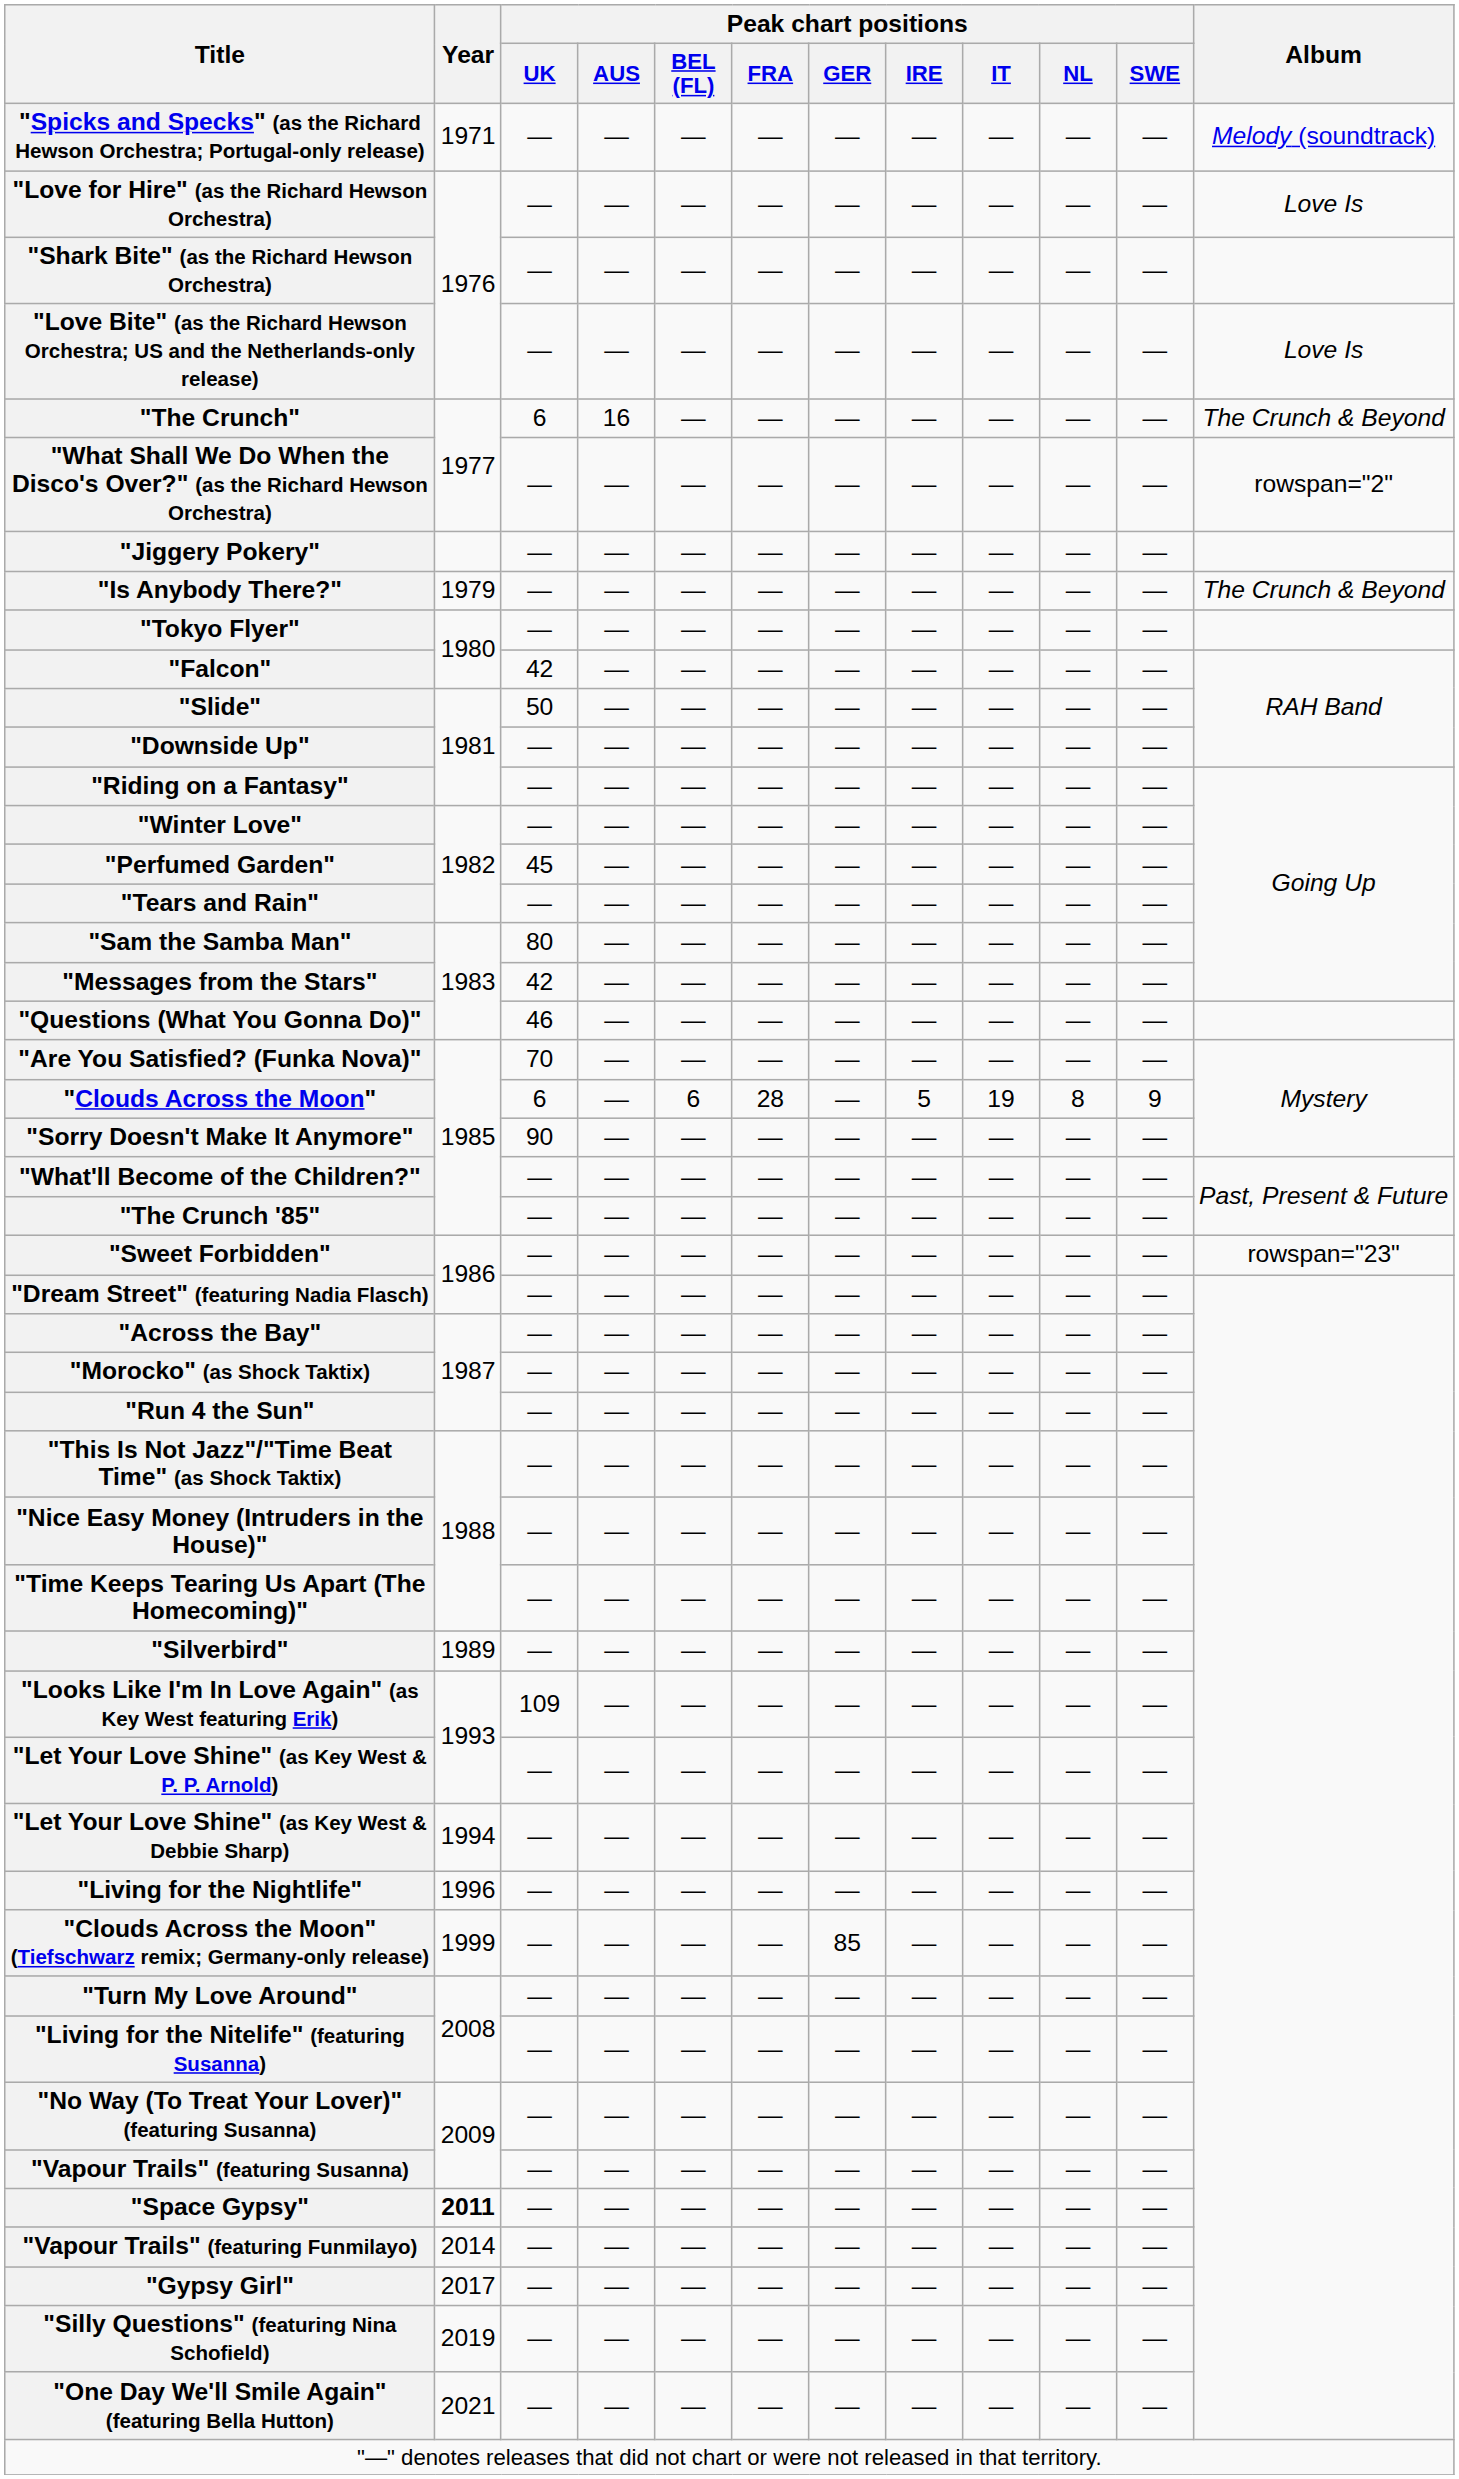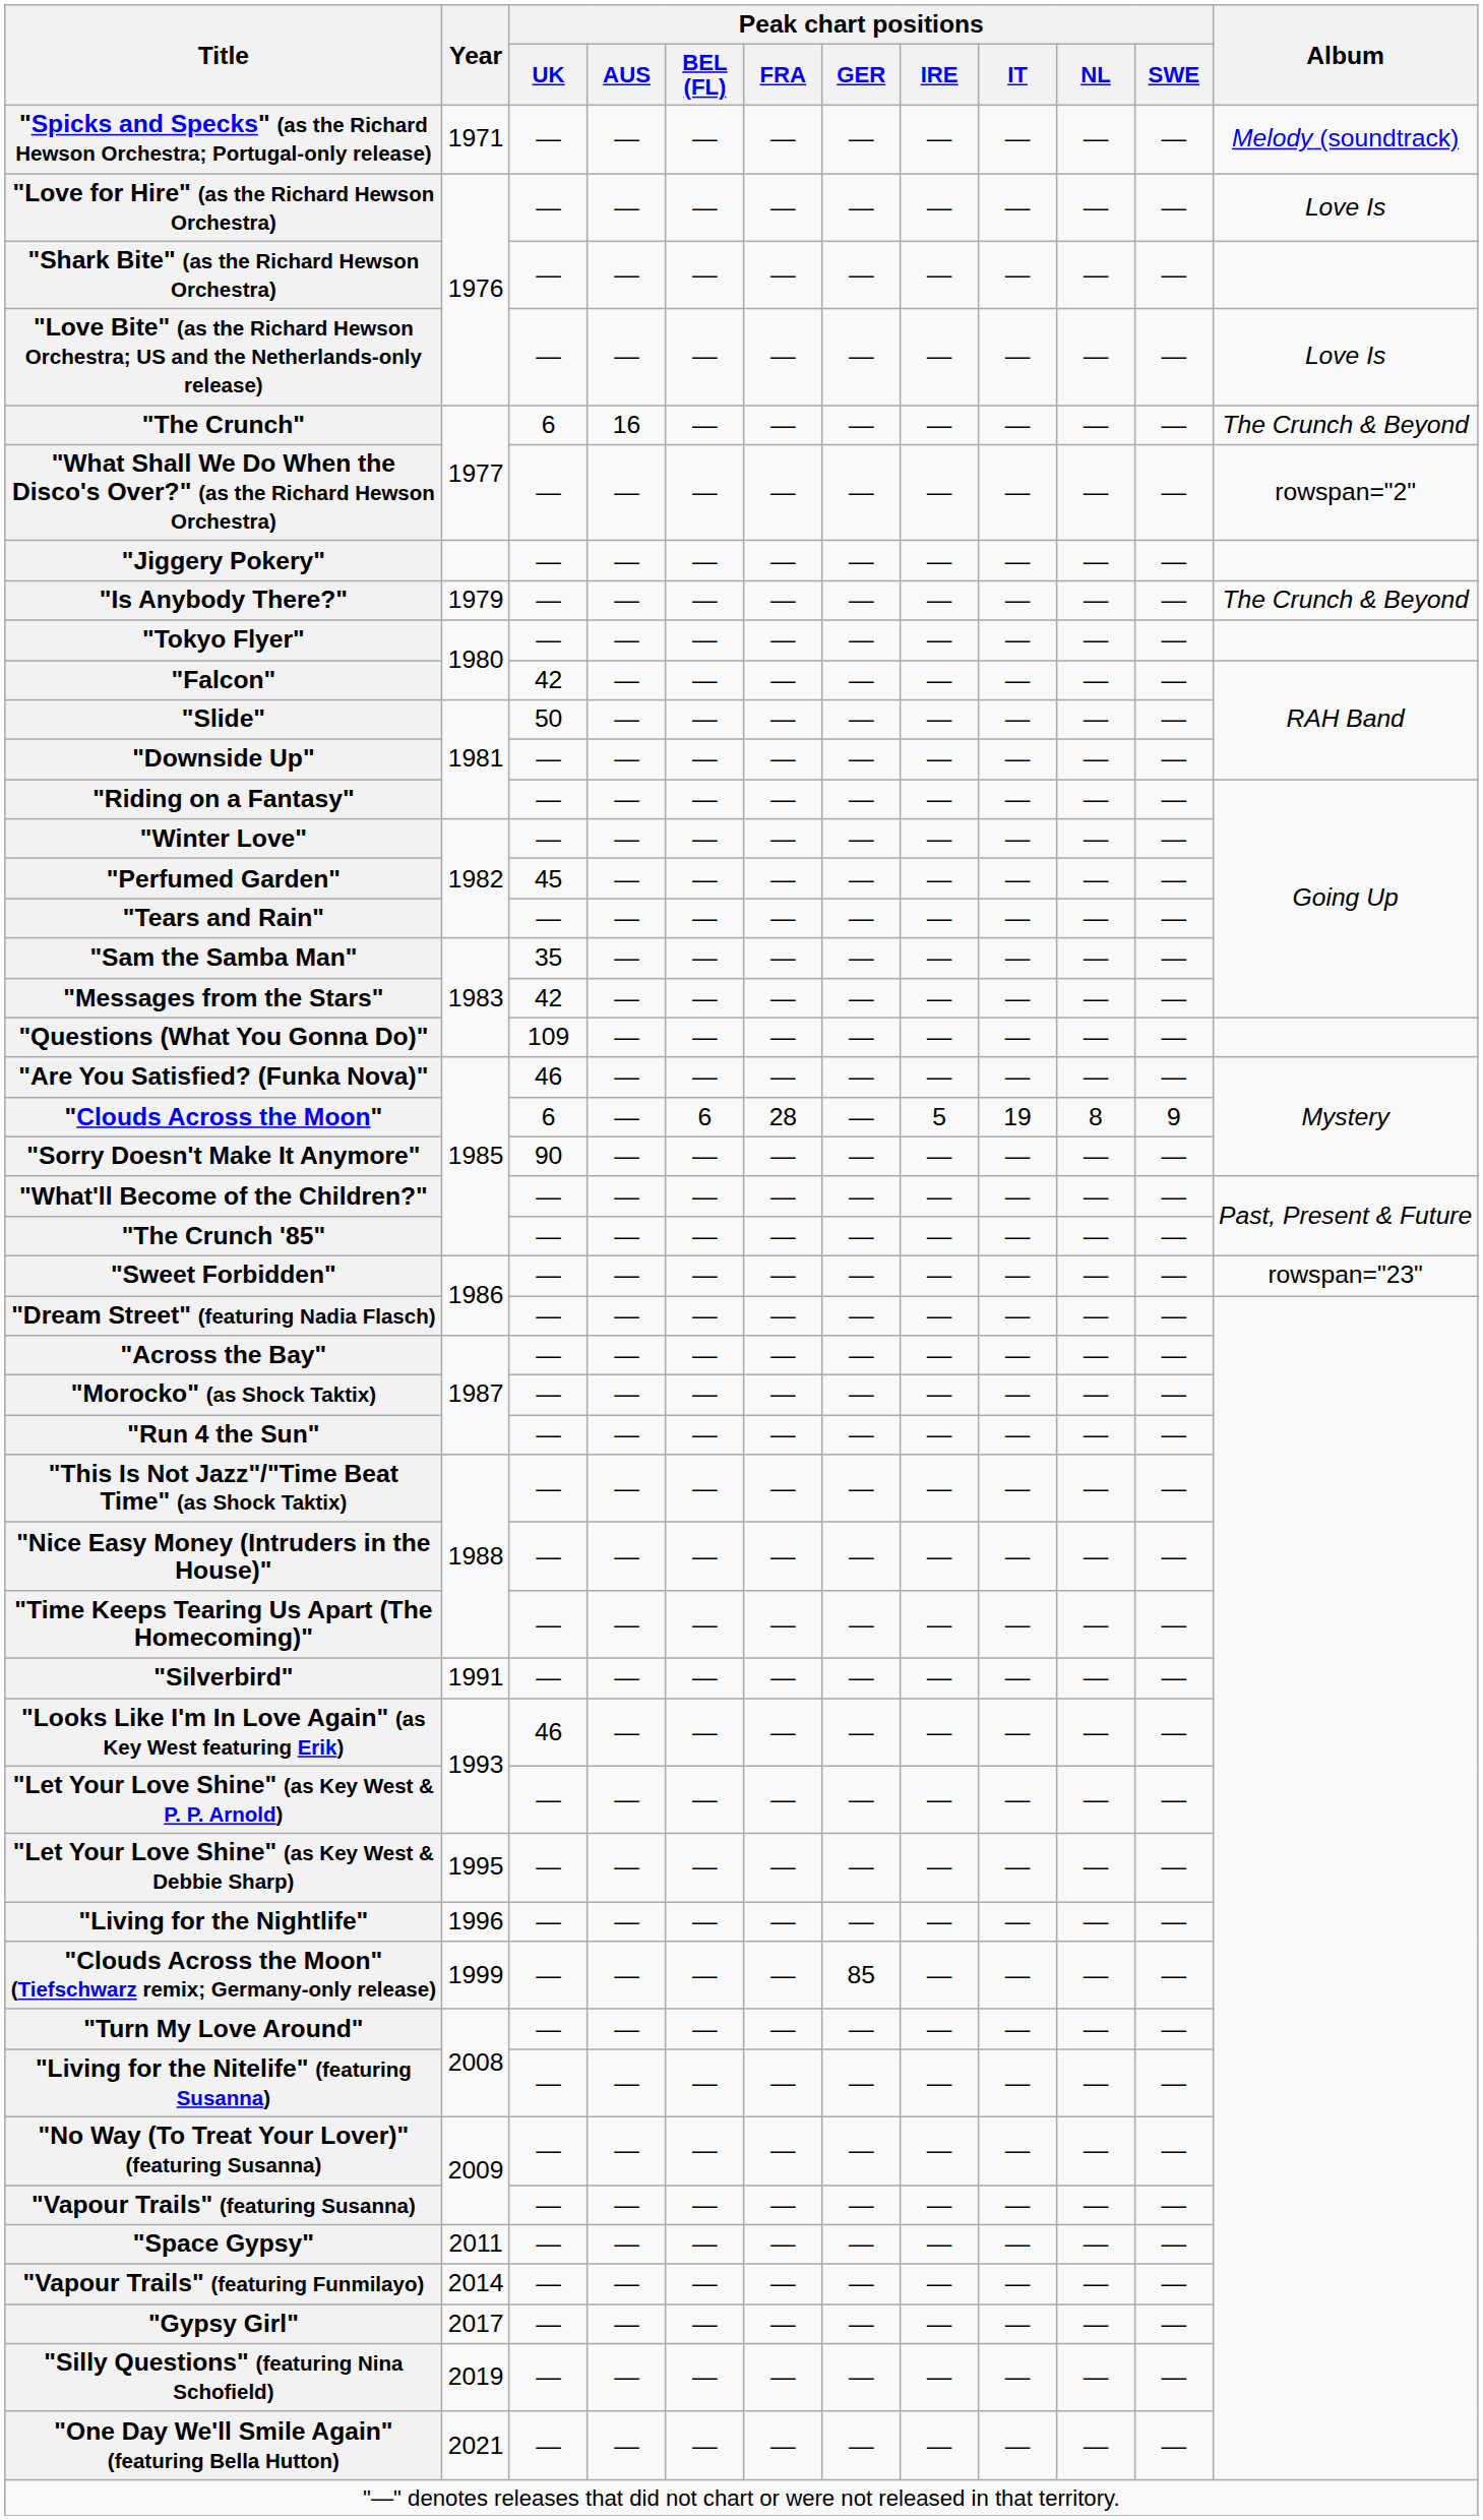"Sam the Samba Man" | Peak chart positions / UK: 80 -> 35
"Questions (What You Gonna Do)" | Peak chart positions / UK: 46 -> 109
"Are You Satisfied? (Funka Nova)" | Peak chart positions / UK: 70 -> 46
"Silverbird" | Year: 1989 -> 1991
"Looks Like I'm In Love Again" (as Key West featuring Erik) | Peak chart positions / UK: 109 -> 46
"Let Your Love Shine" (as Key West & Debbie Sharp) | Year: 1994 -> 1995
"Space Gypsy" | Year: bold -> normal
